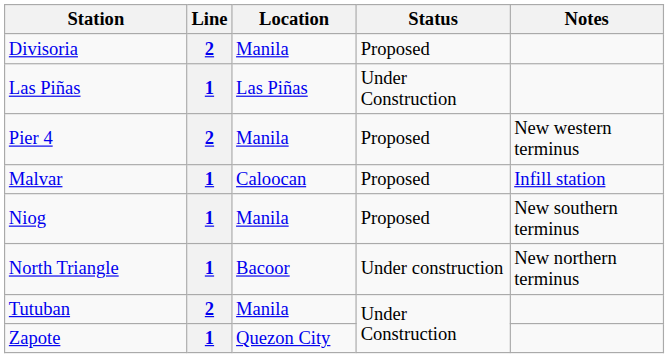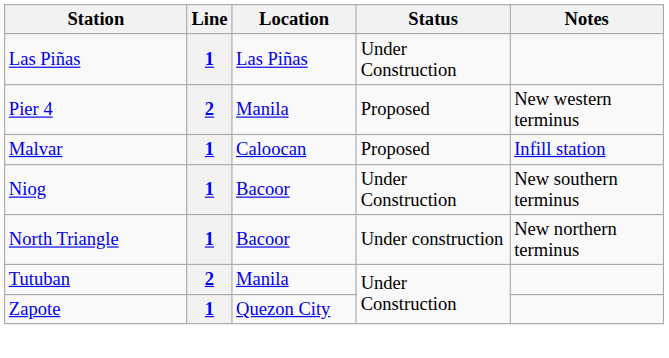- row: Divisoria | 2 | Manila | Proposed
Niog | Location: Manila -> Bacoor
Niog | Status: Proposed -> Under Construction
